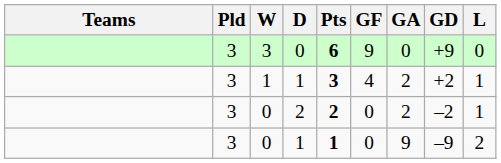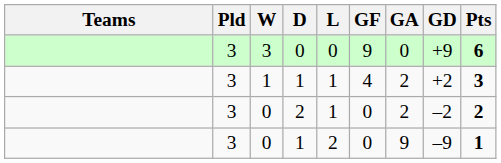columns swapped: L <-> Pts
